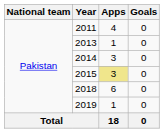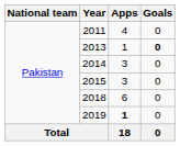2013 | Goals: normal -> bold
2015 | Apps: khaki background -> no background
2019 | Apps: normal -> bold
